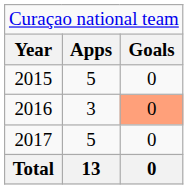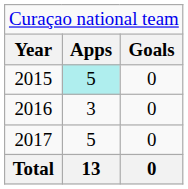2015 | column 2: no background -> paleturquoise background
2016 | column 3: lightsalmon background -> no background
